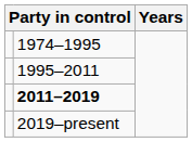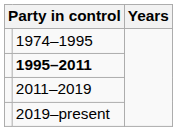1995–2011 | column 2: normal -> bold
2011–2019 | column 2: bold -> normal
